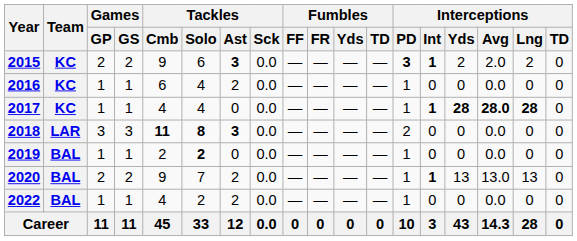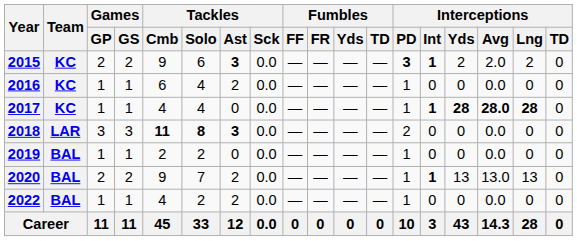2019 | Tackles / Solo: bold -> normal
